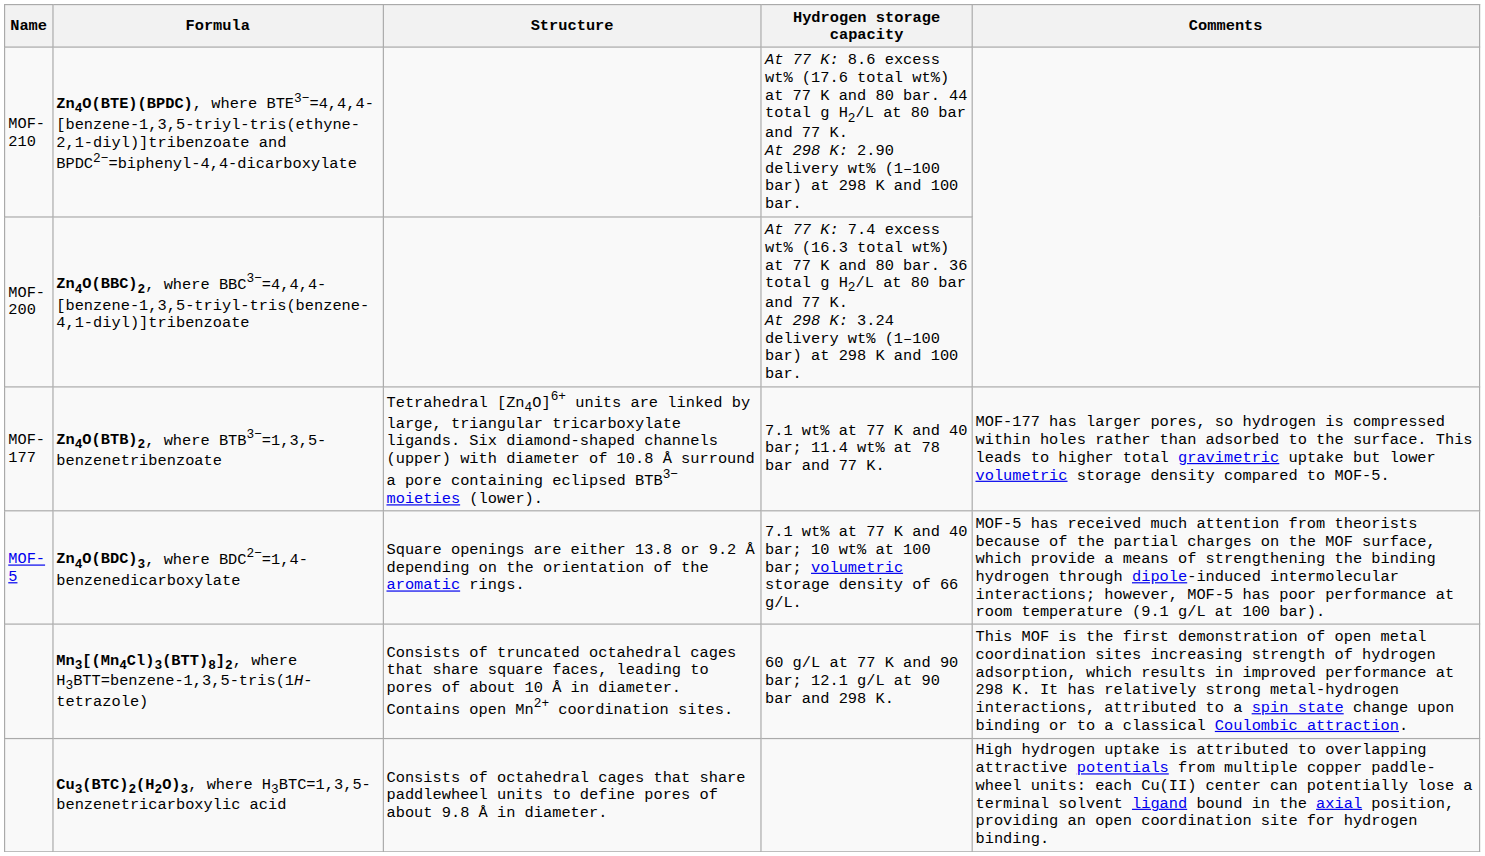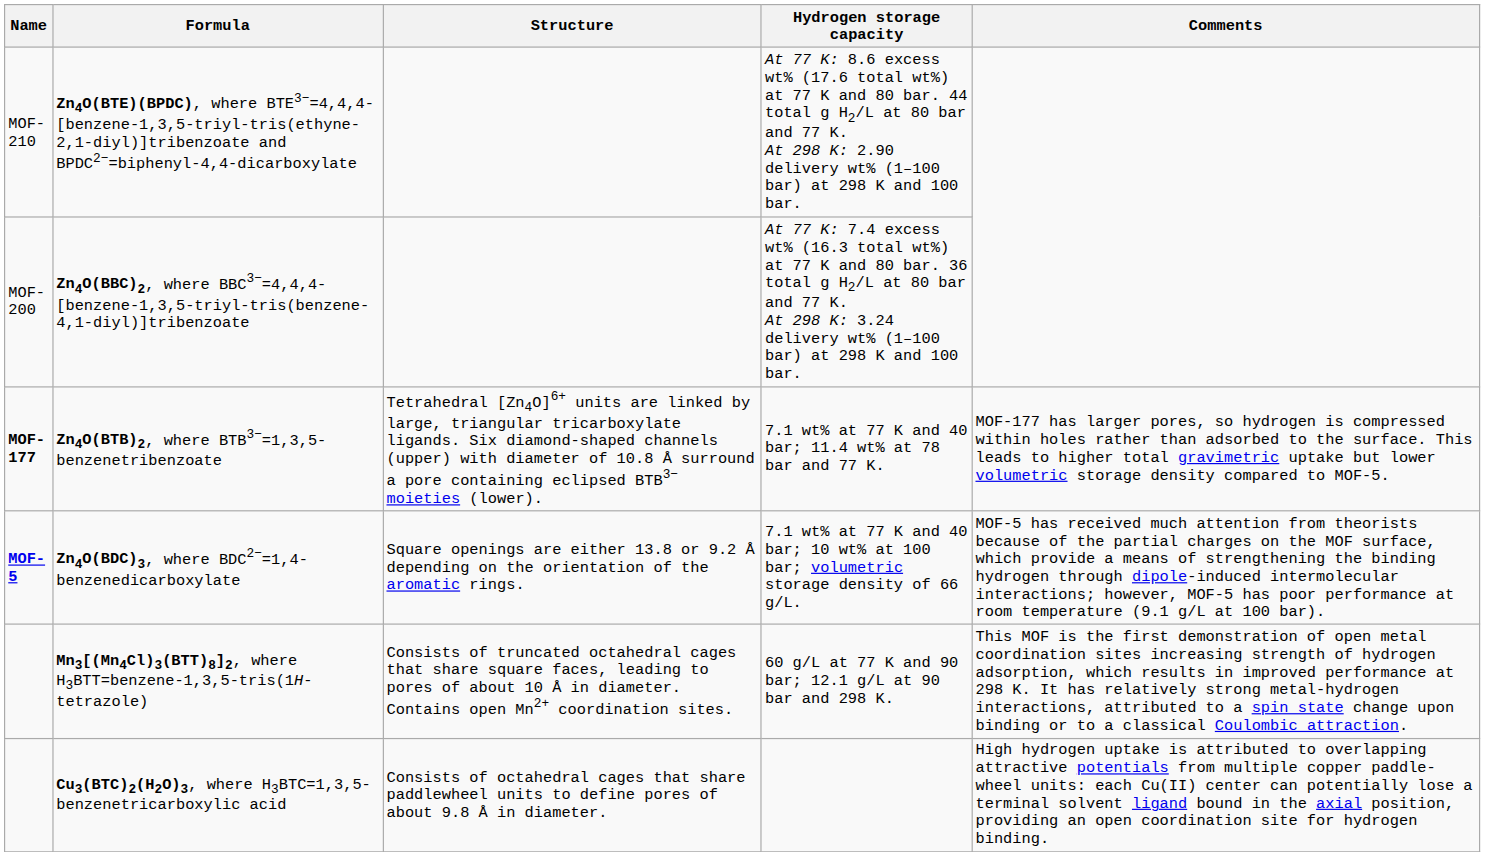Zn4O(BTB)2, where BTB3−=1,3,5-benzenetribenzoate | Name: normal -> bold
Zn4O(BDC)3, where BDC2−=1,4-benzenedicarboxylate | Name: normal -> bold
